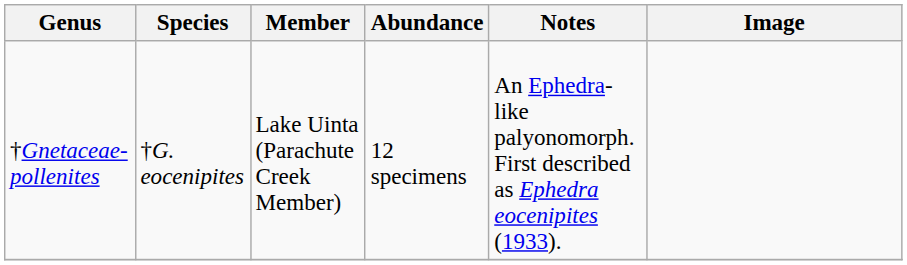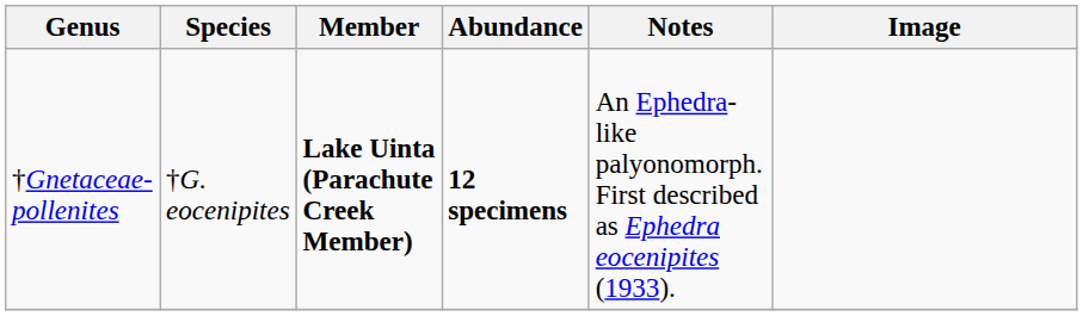†Gnetaceae-pollenites | Member: normal -> bold
†Gnetaceae-pollenites | Abundance: normal -> bold
